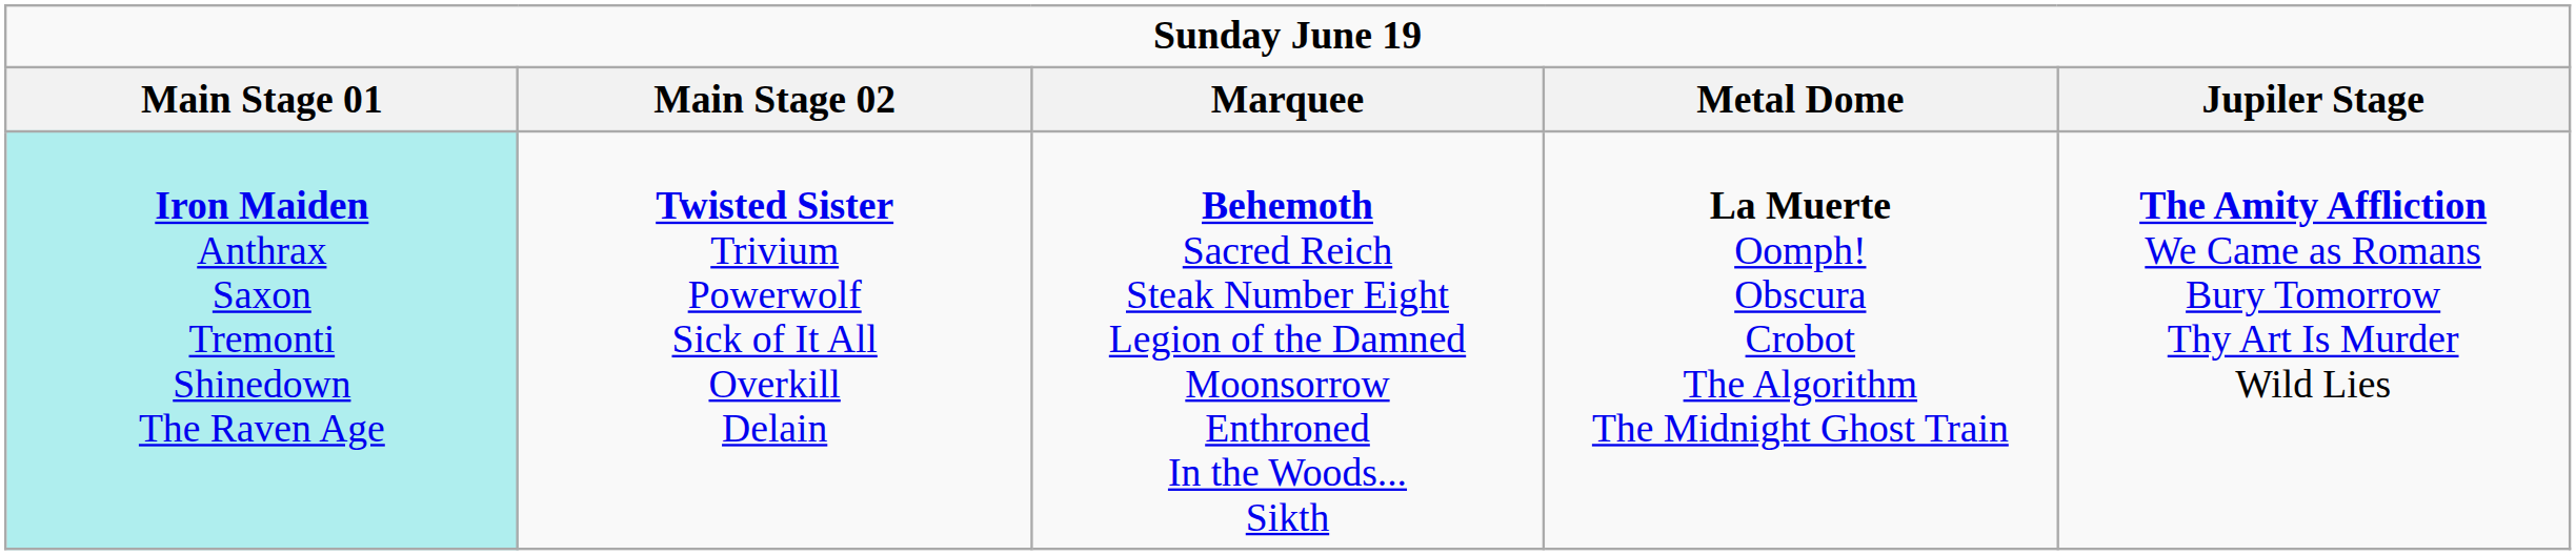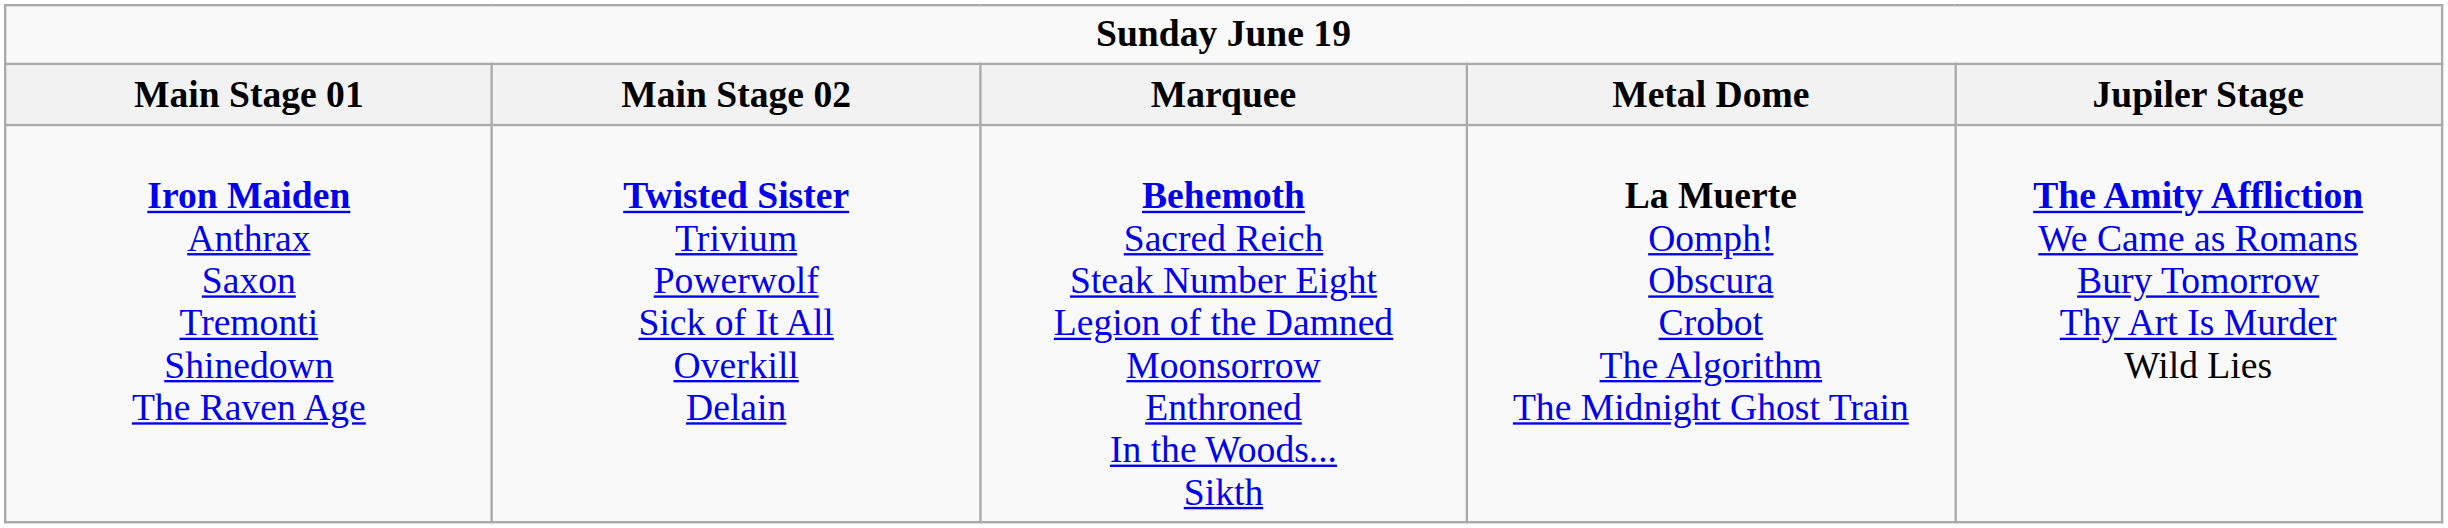row 3 | Main Stage 01: paleturquoise background -> no background
